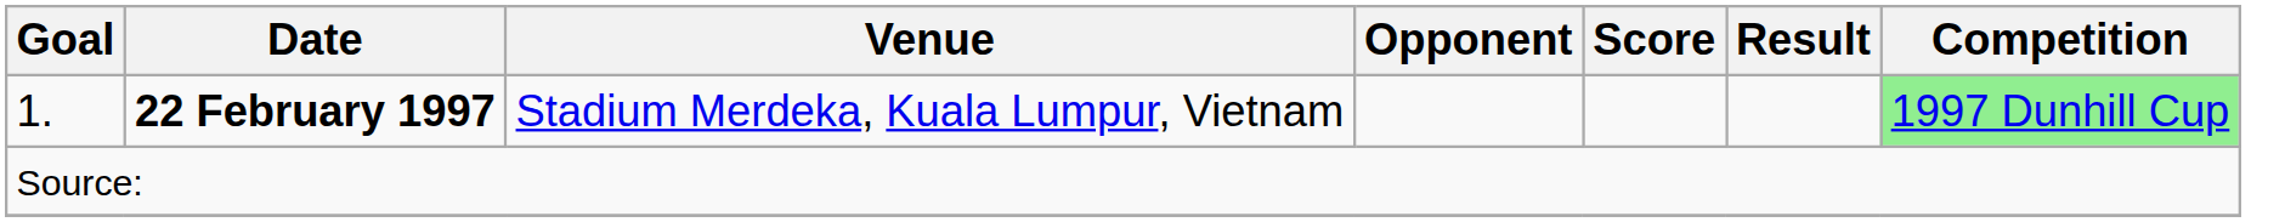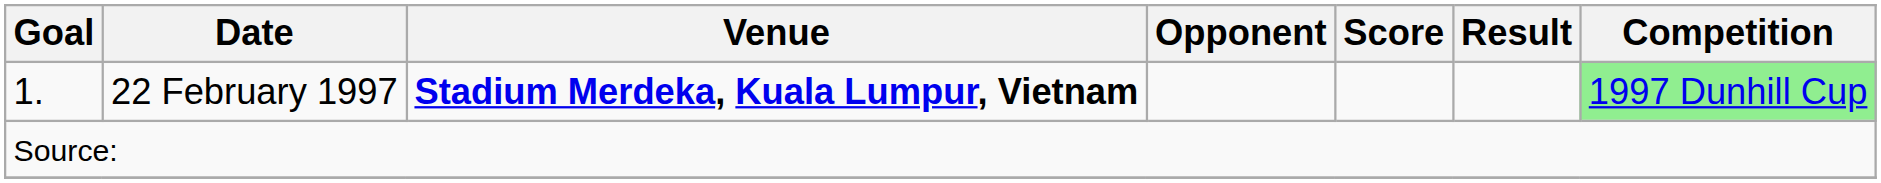1. | Date: bold -> normal
1. | Venue: normal -> bold
